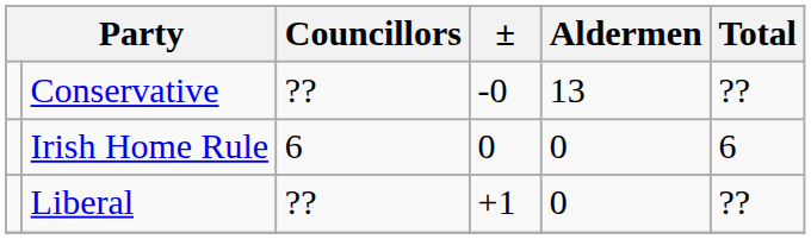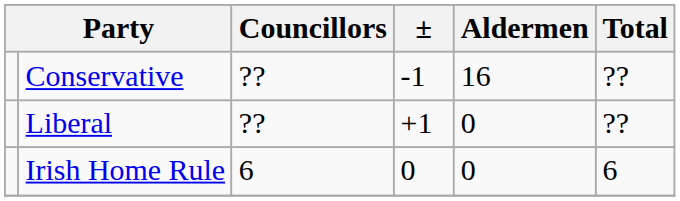Conservative | ±: -0 -> -1
Conservative | Aldermen: 13 -> 16
rows swapped: Liberal <-> Irish Home Rule
